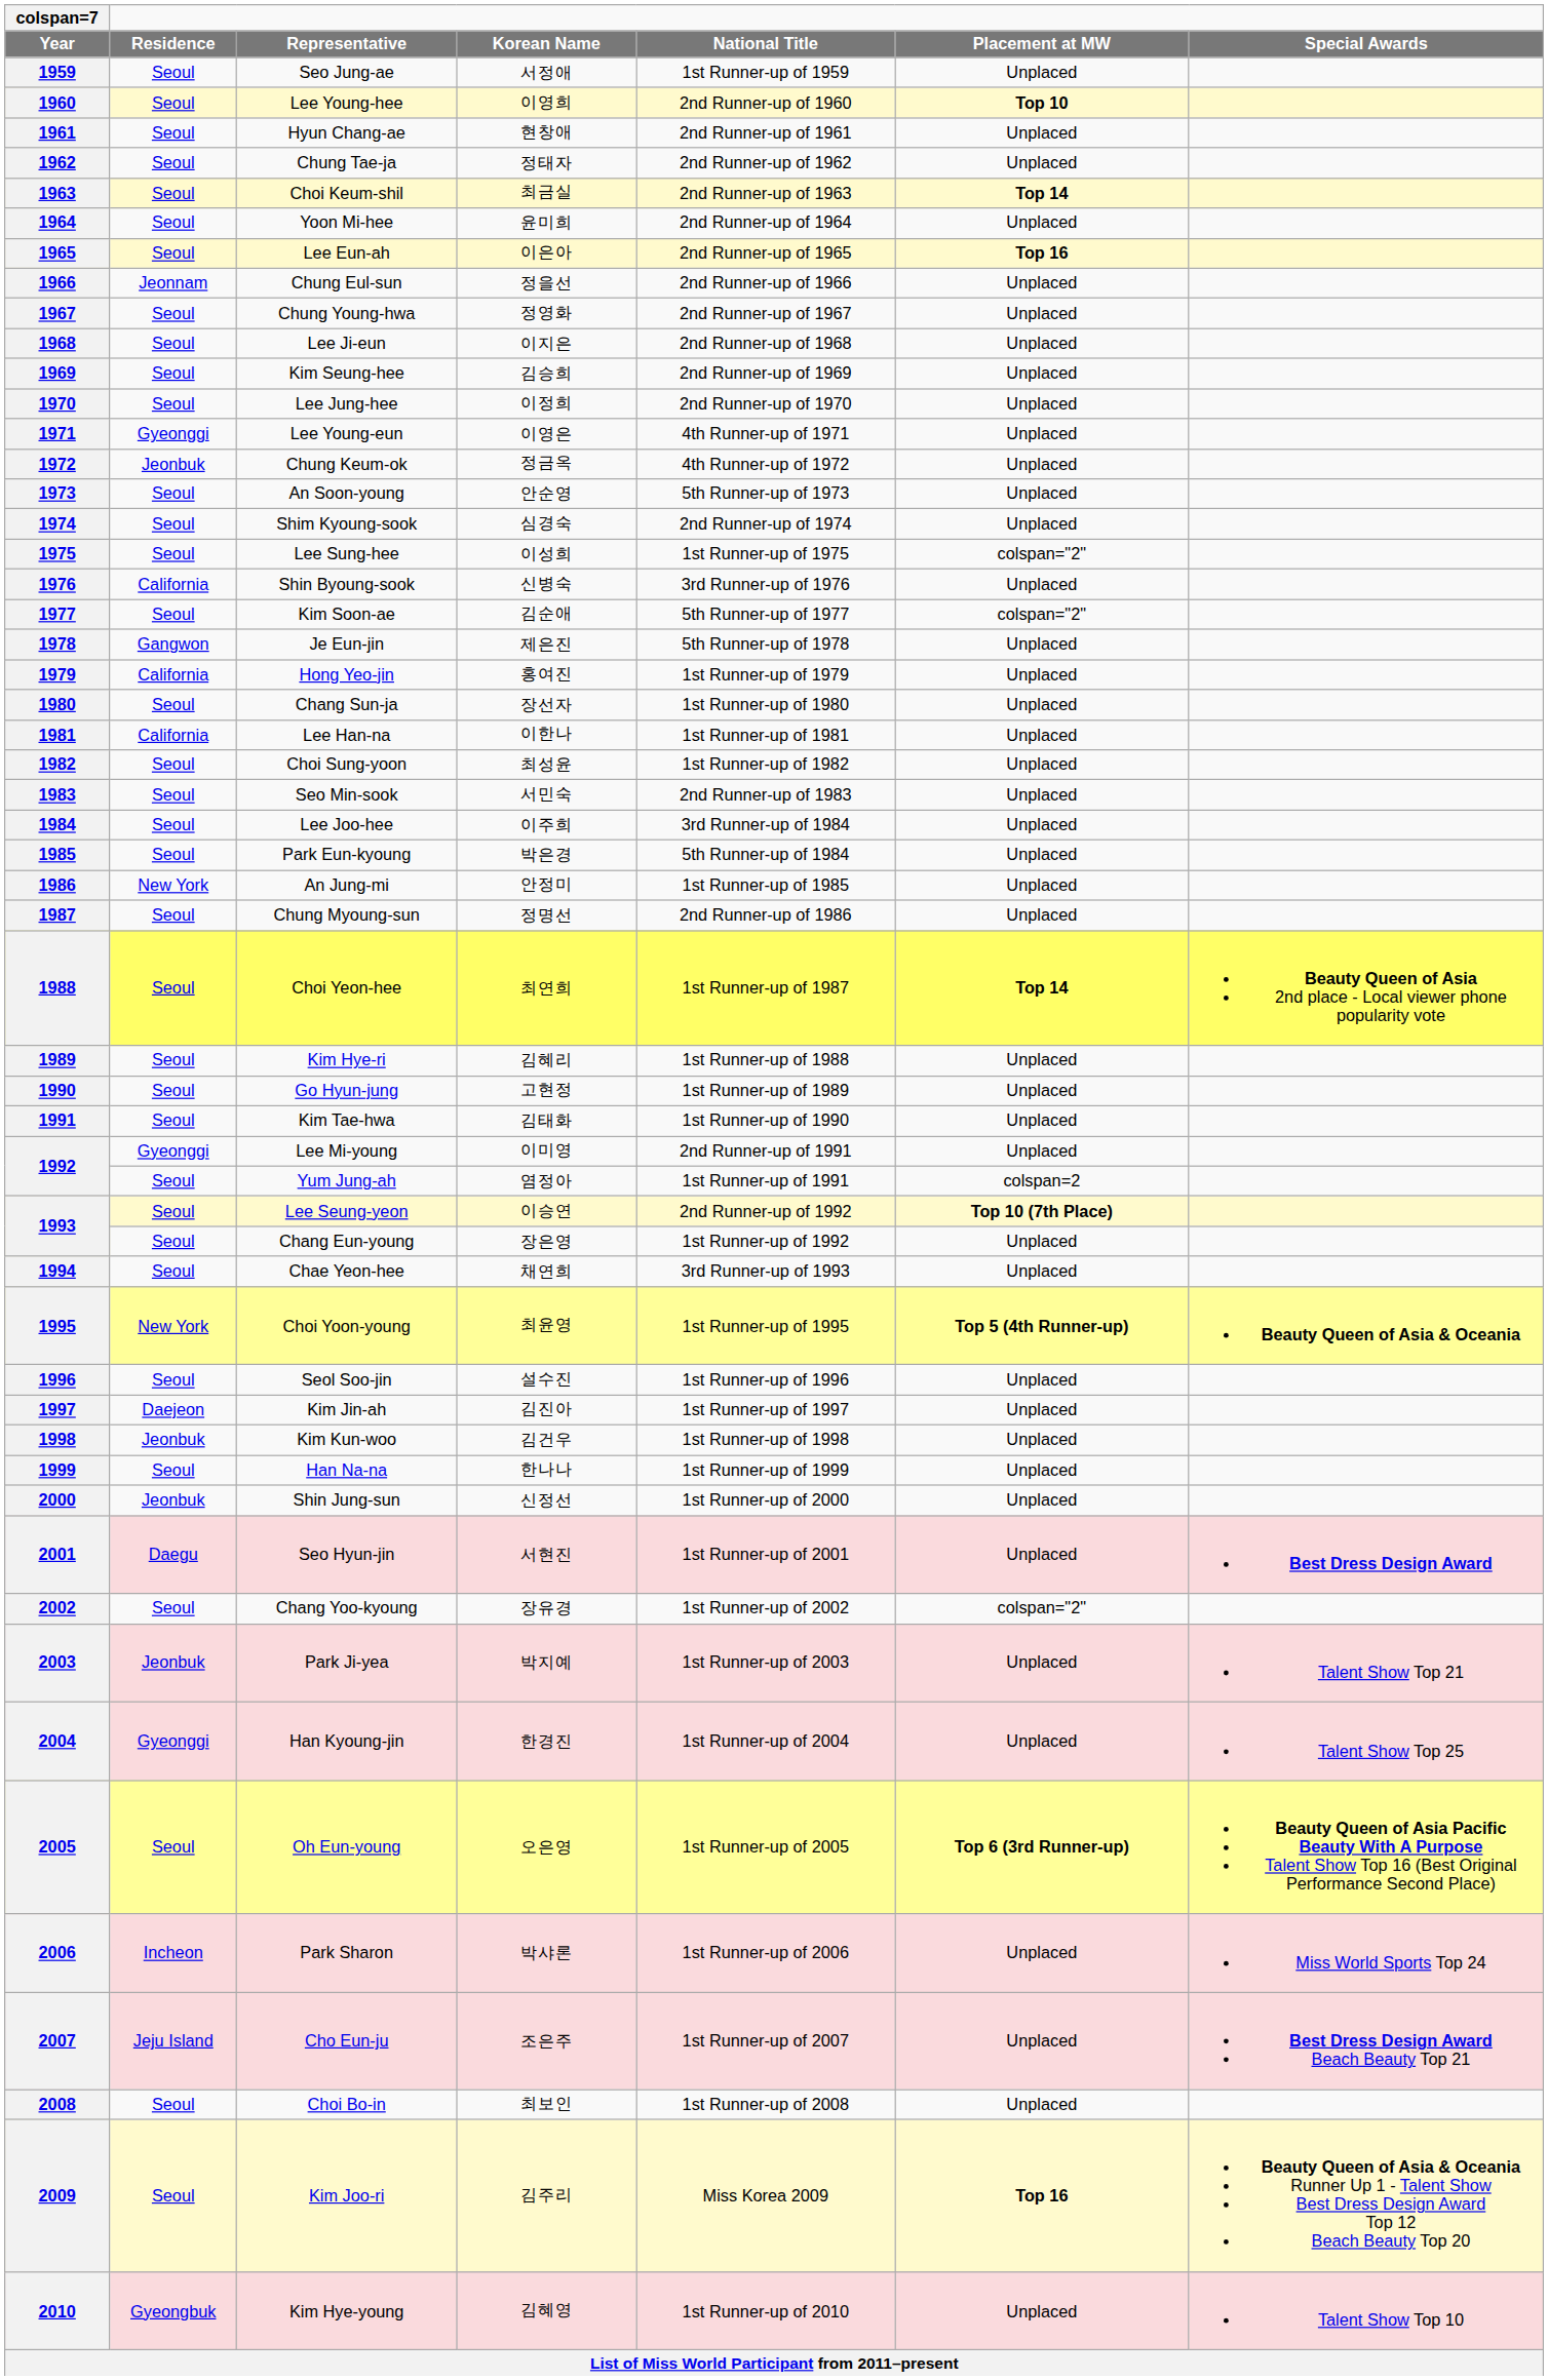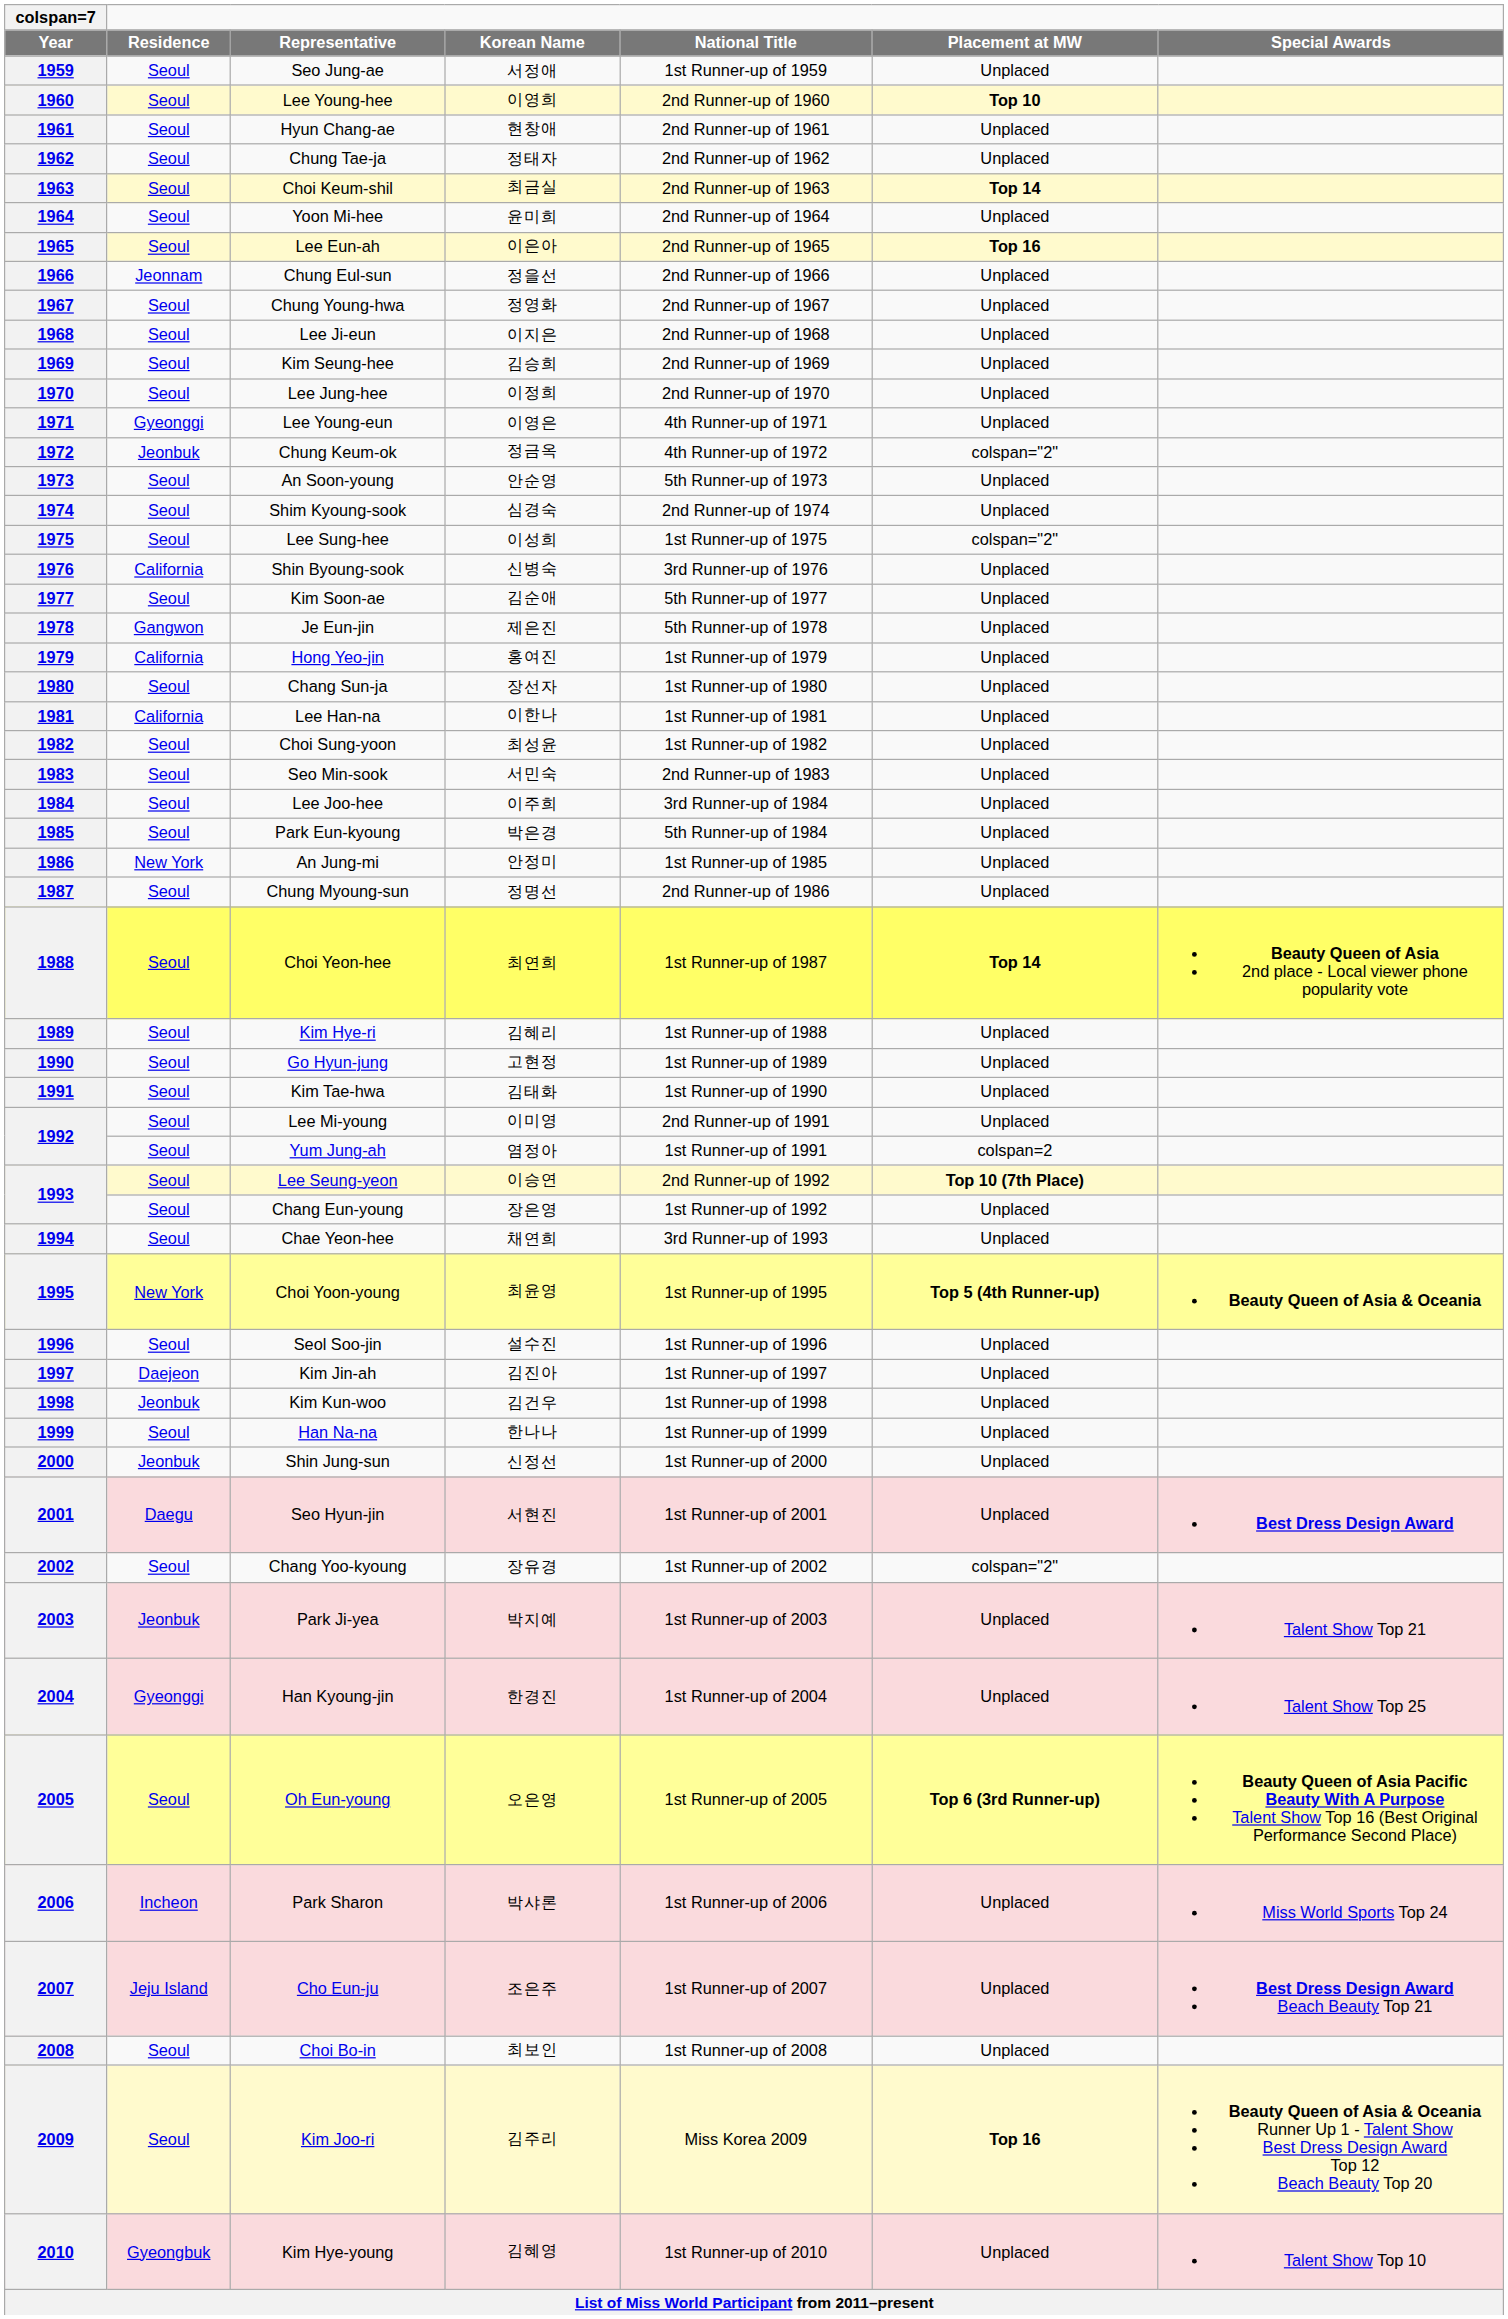1972 | Placement at MW: Unplaced -> colspan="2"
1977 | Placement at MW: colspan="2" -> Unplaced
1992 / Lee Mi-young | Residence: Gyeonggi -> Seoul
